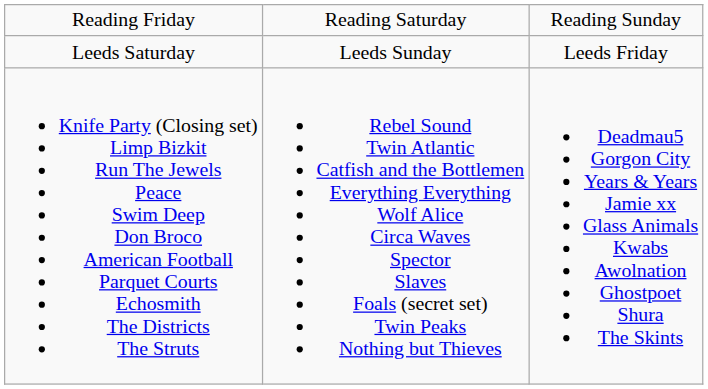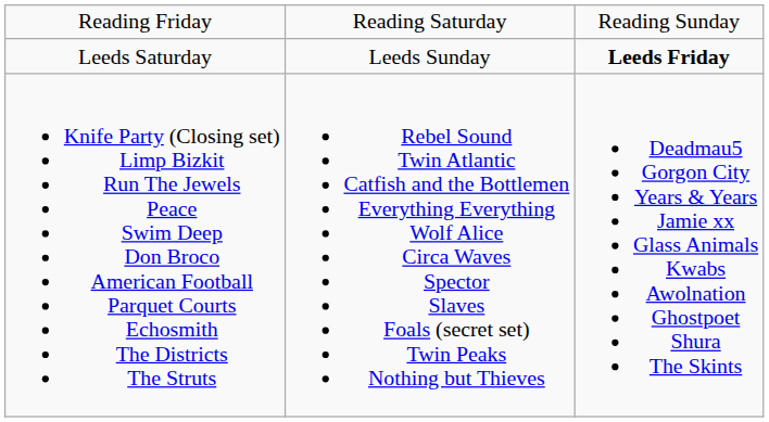Leeds Saturday | column 3: normal -> bold
